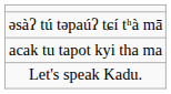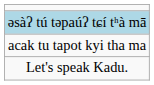row 2 | column 1: no background -> lightblue background
